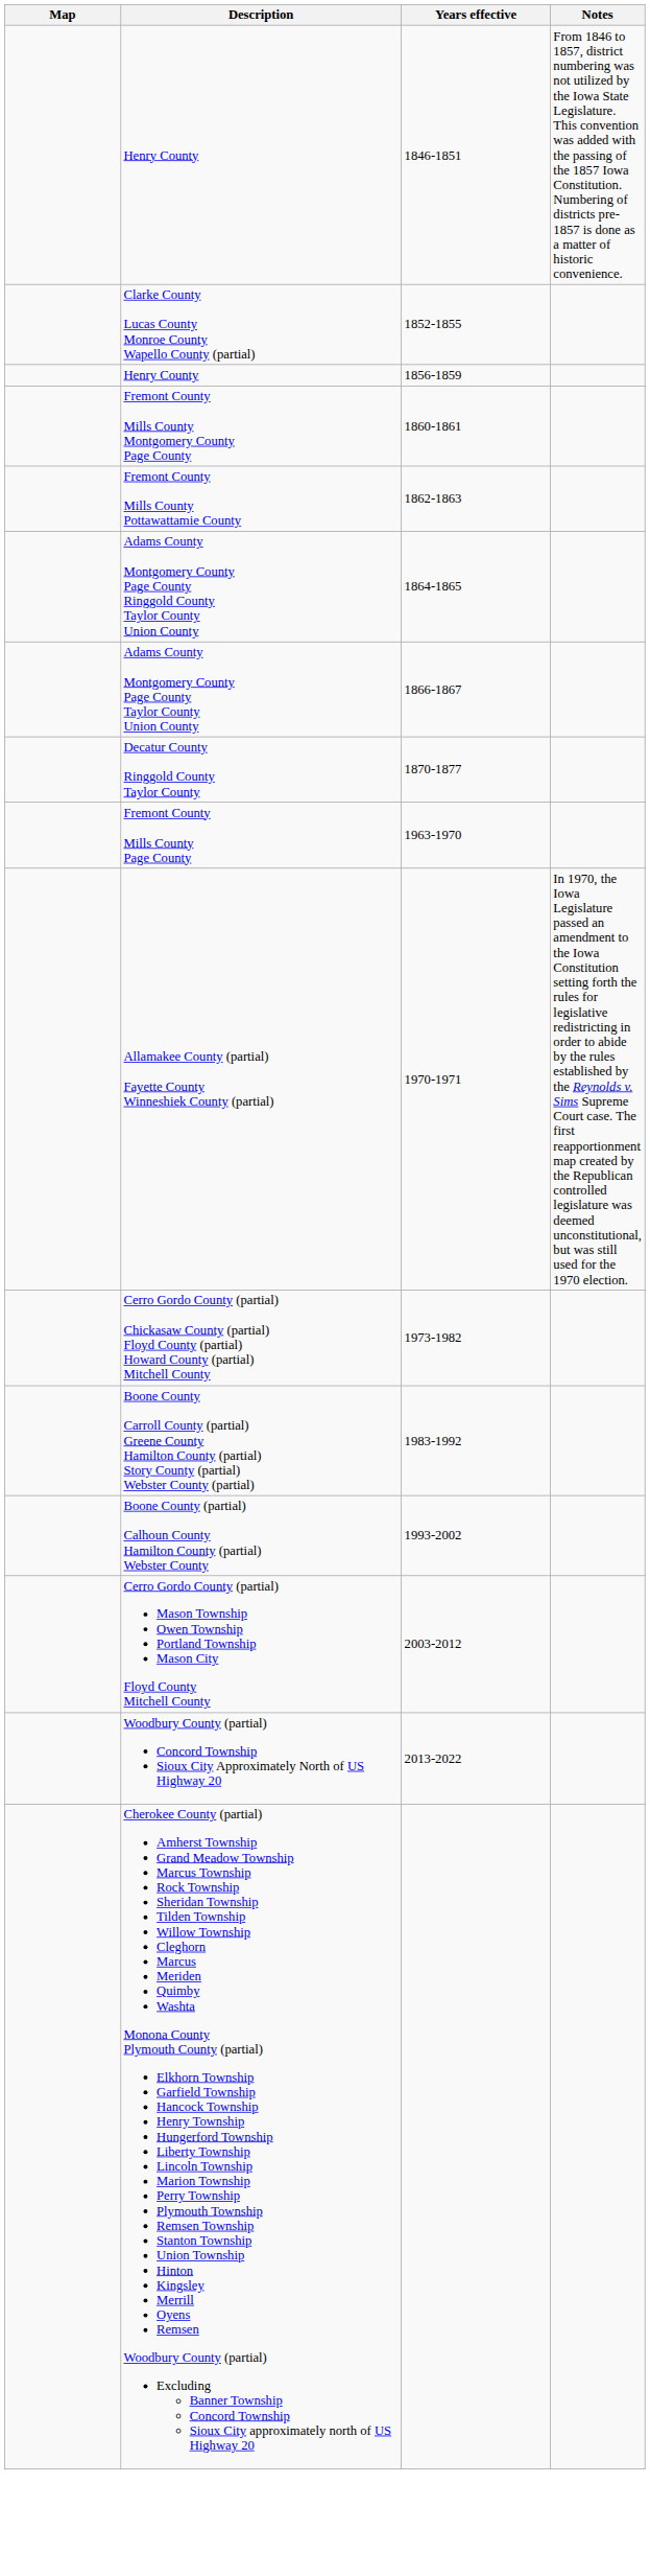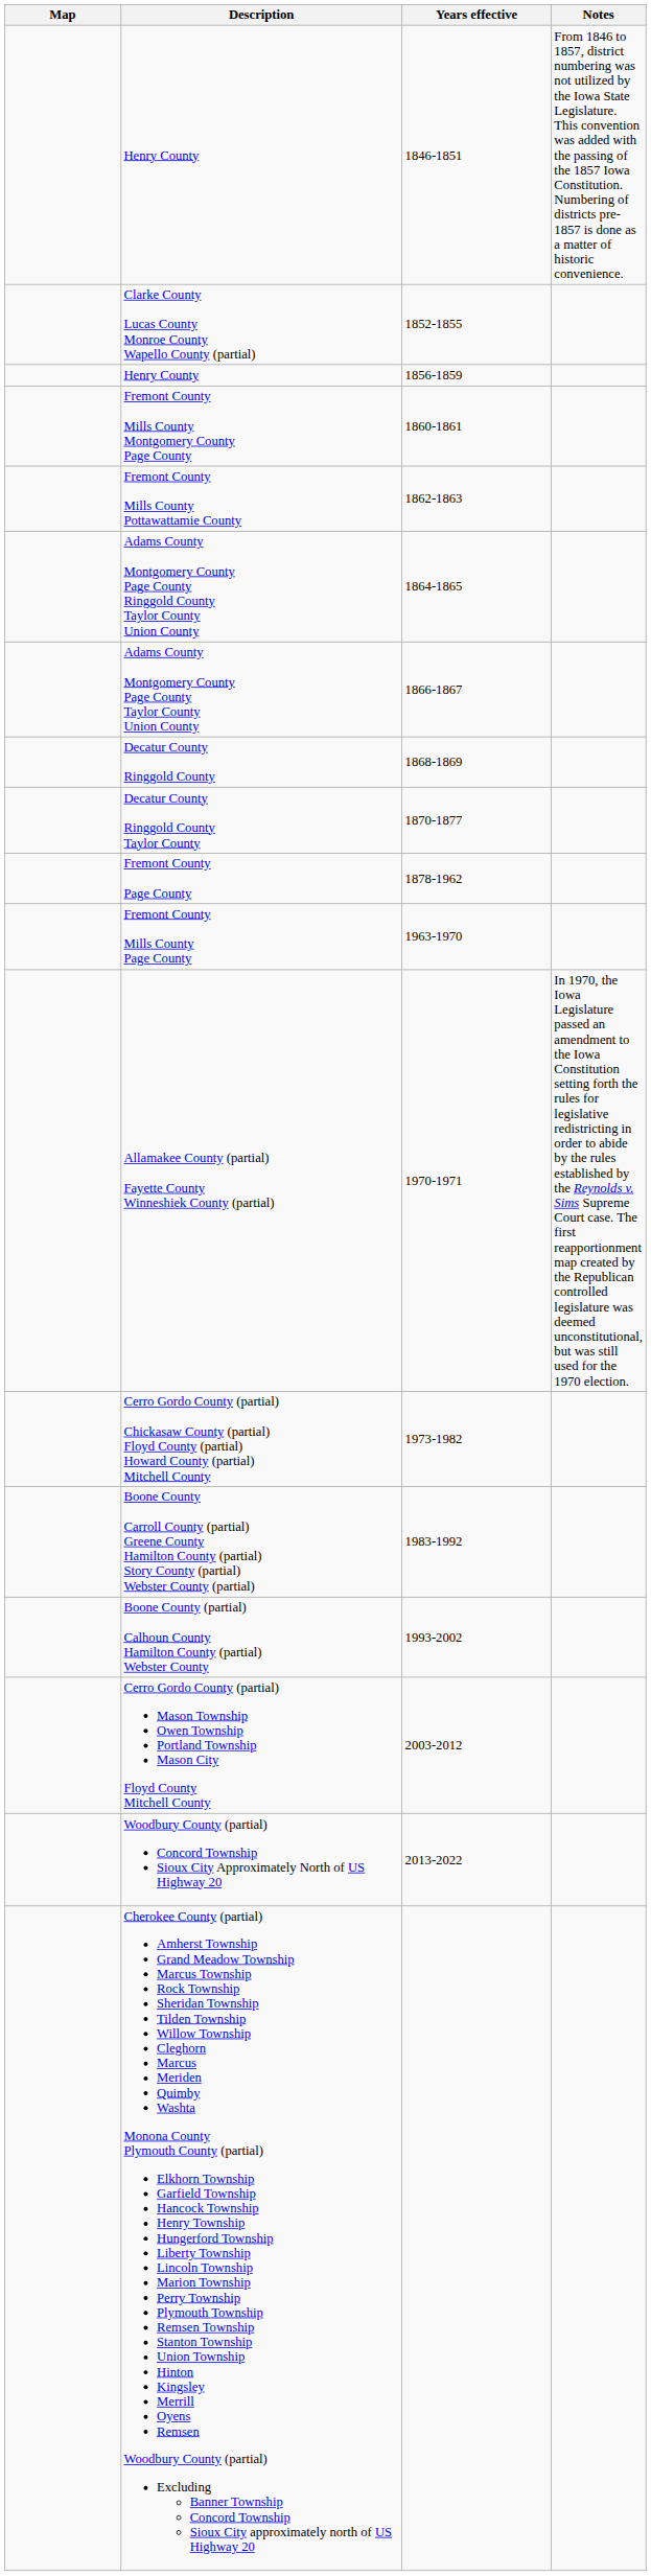+ row: Decatur County Ringgold County | 1868-1869
+ row: Fremont County Page County | 1878-1962
